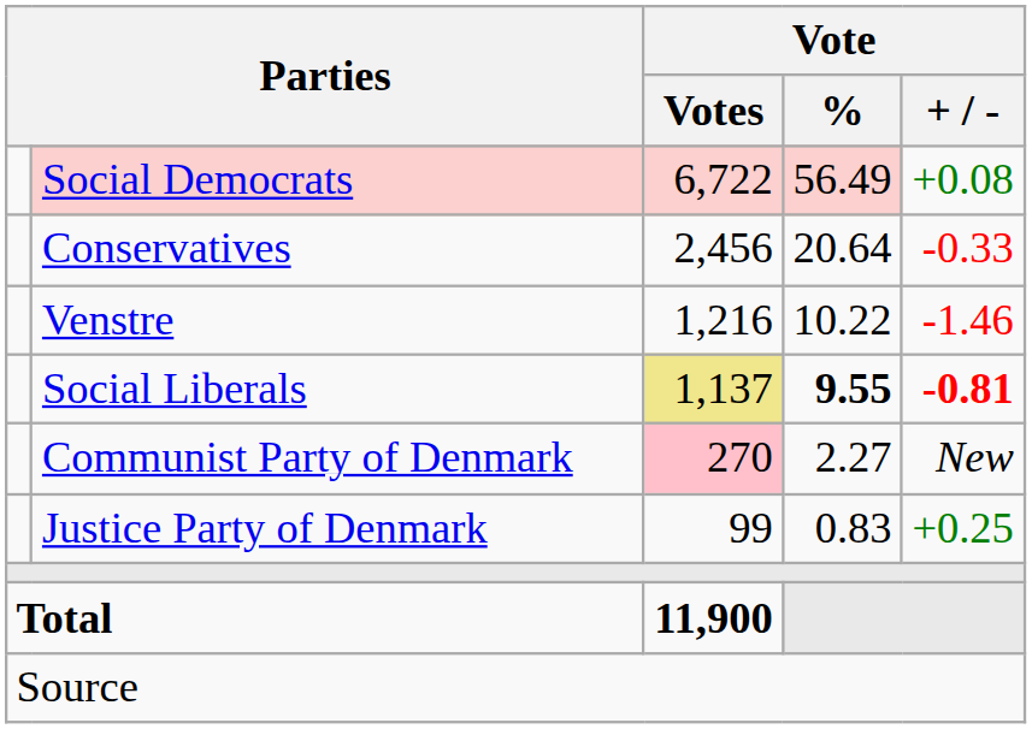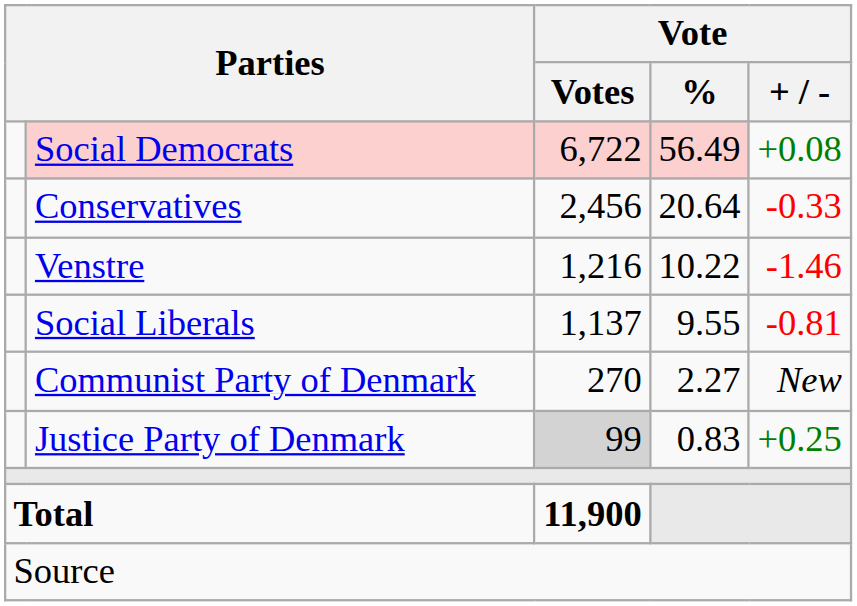Social Liberals | Vote / Votes: khaki background -> no background
Social Liberals | Vote / %: bold -> normal
Social Liberals | Vote / + / -: bold -> normal
Communist Party of Denmark | Vote / Votes: pink background -> no background
Justice Party of Denmark | Vote / Votes: no background -> lightgrey background
